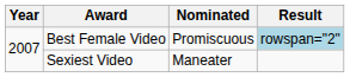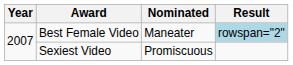Best Female Video | Nominated: Promiscuous -> Maneater
Sexiest Video | Nominated: Maneater -> Promiscuous
